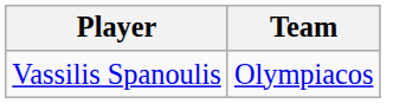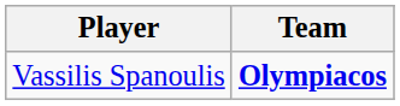Vassilis Spanoulis | Team: normal -> bold
